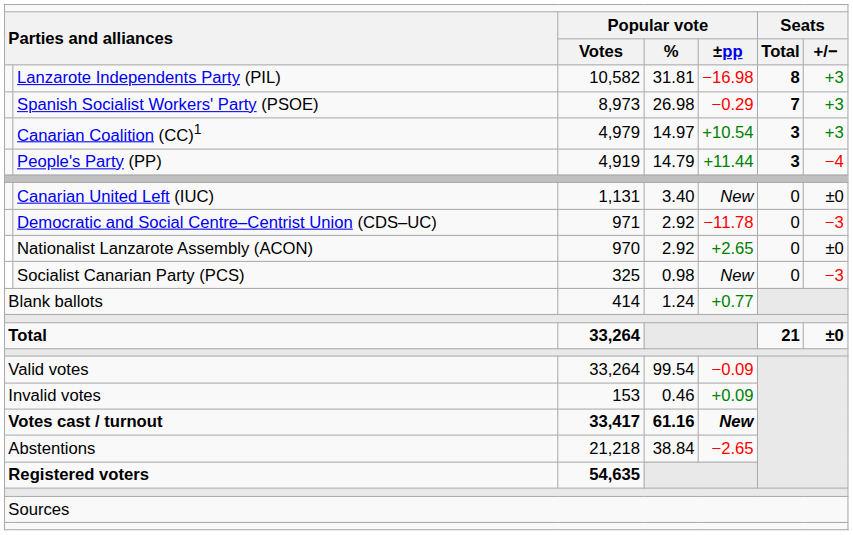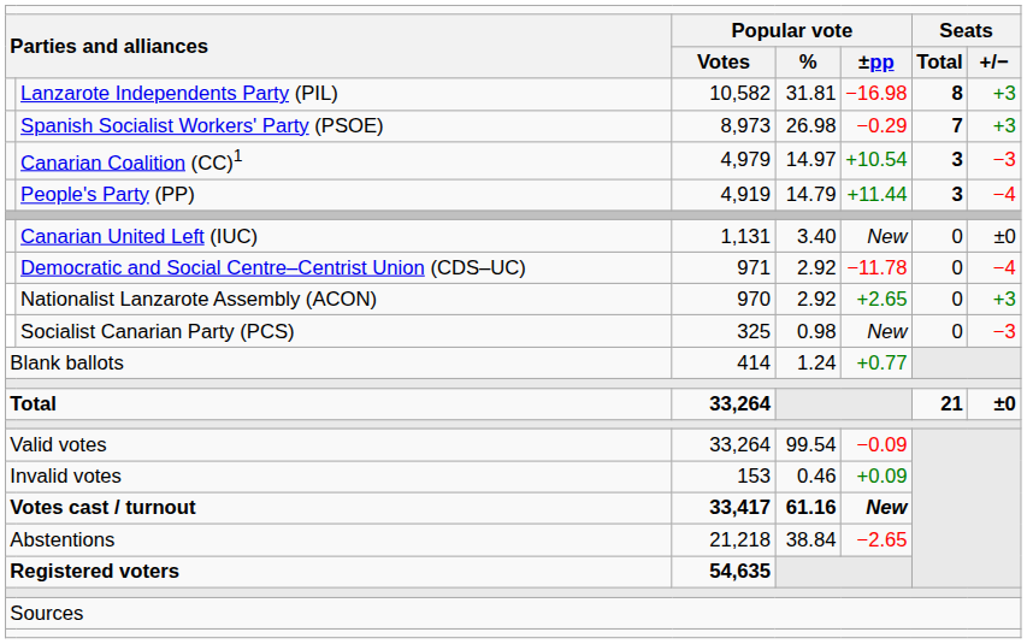Canarian Coalition (CC)1 | column 7: +3 -> −3
Democratic and Social Centre–Centrist Union (CDS–UC) | column 7: −3 -> −4
Nationalist Lanzarote Assembly (ACON) | column 7: ±0 -> +3
